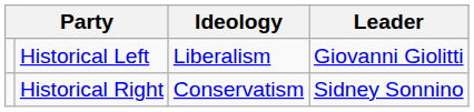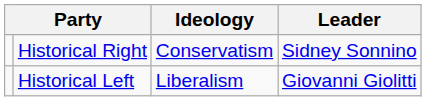rows swapped: Historical Left <-> Historical Right
